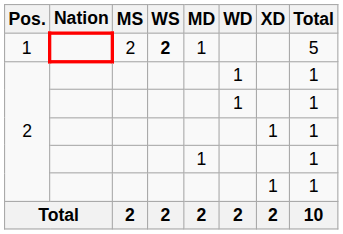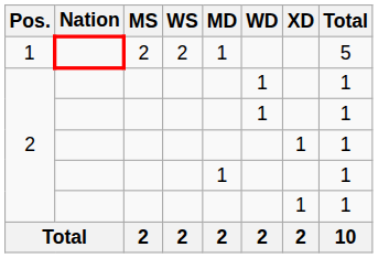row 2 | WS: bold -> normal
